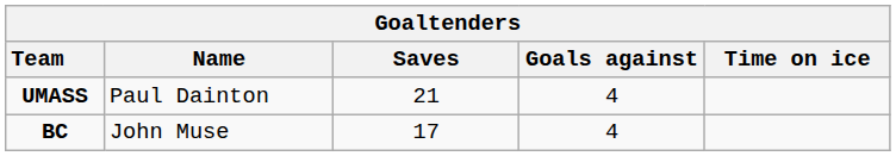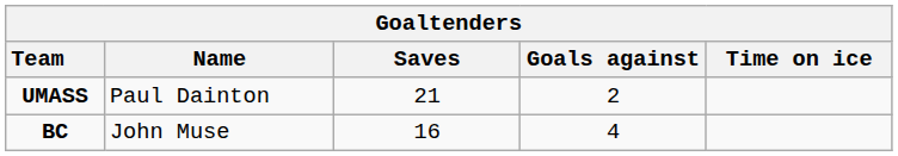UMASS | Goals against: 4 -> 2
BC | Saves: 17 -> 16
